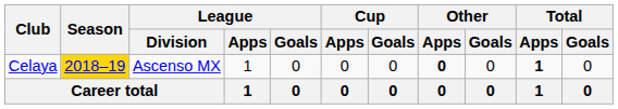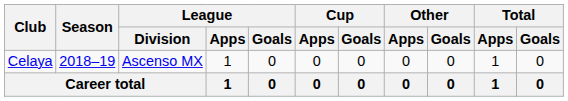Celaya | Season: gold background -> no background
Celaya | Other / Apps: bold -> normal
Celaya | Total / Apps: bold -> normal
